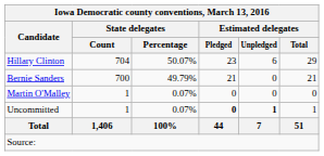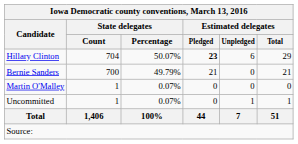Hillary Clinton | Estimated delegates / Pledged: normal -> bold
Uncommitted | Estimated delegates / Pledged: bold -> normal
Uncommitted | Estimated delegates / Unpledged: bold -> normal
